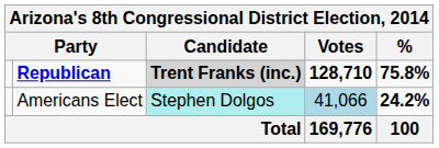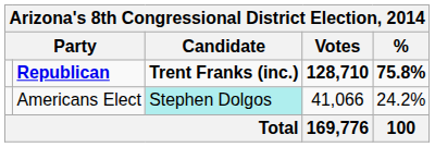Republican | Candidate: lightgrey background -> no background
Americans Elect | Votes: lightblue background -> no background
Americans Elect | %: bold -> normal
